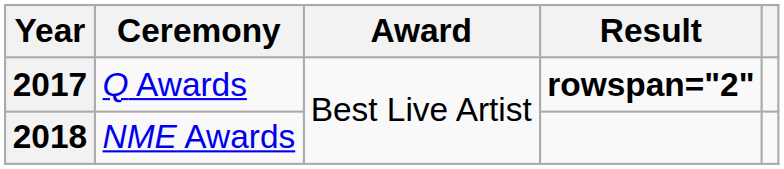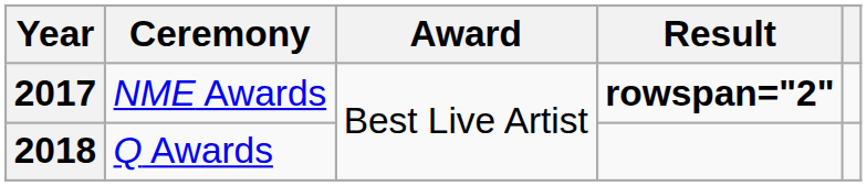2017 | Ceremony: Q Awards -> NME Awards
2018 | Ceremony: NME Awards -> Q Awards
